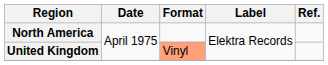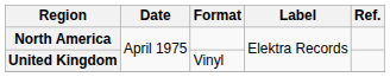United Kingdom | Format: lightsalmon background -> no background
